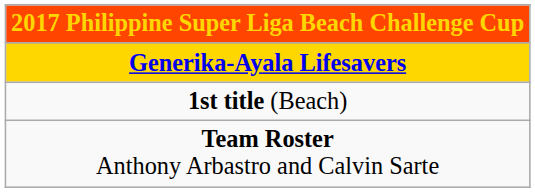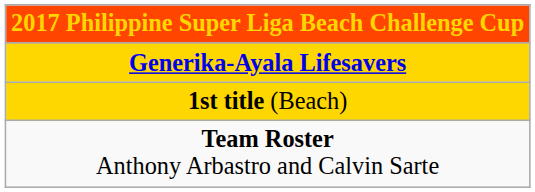row 3 | column 1: no background -> gold background
